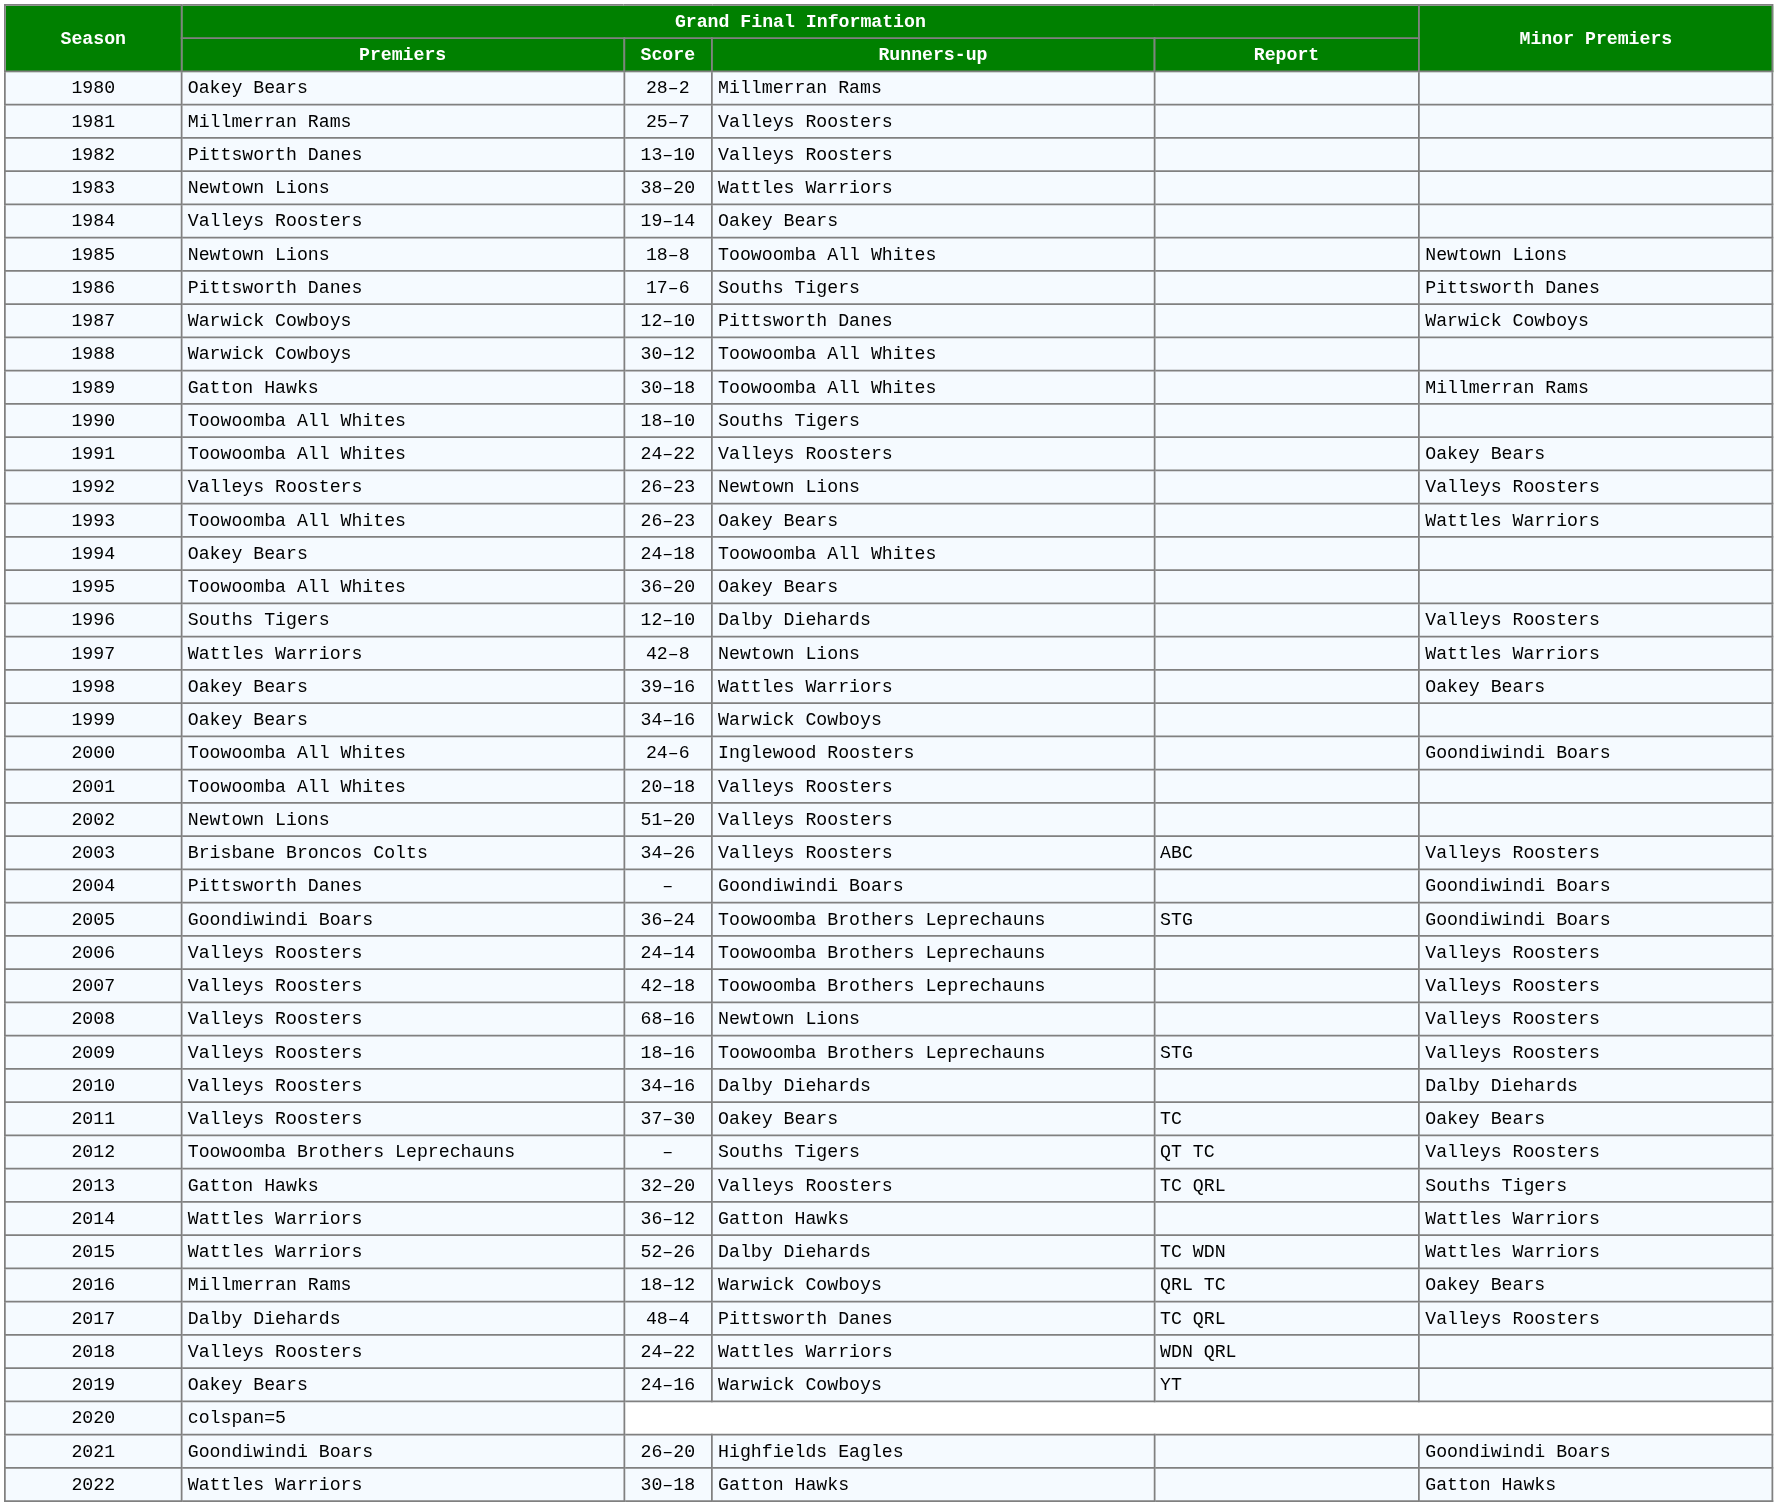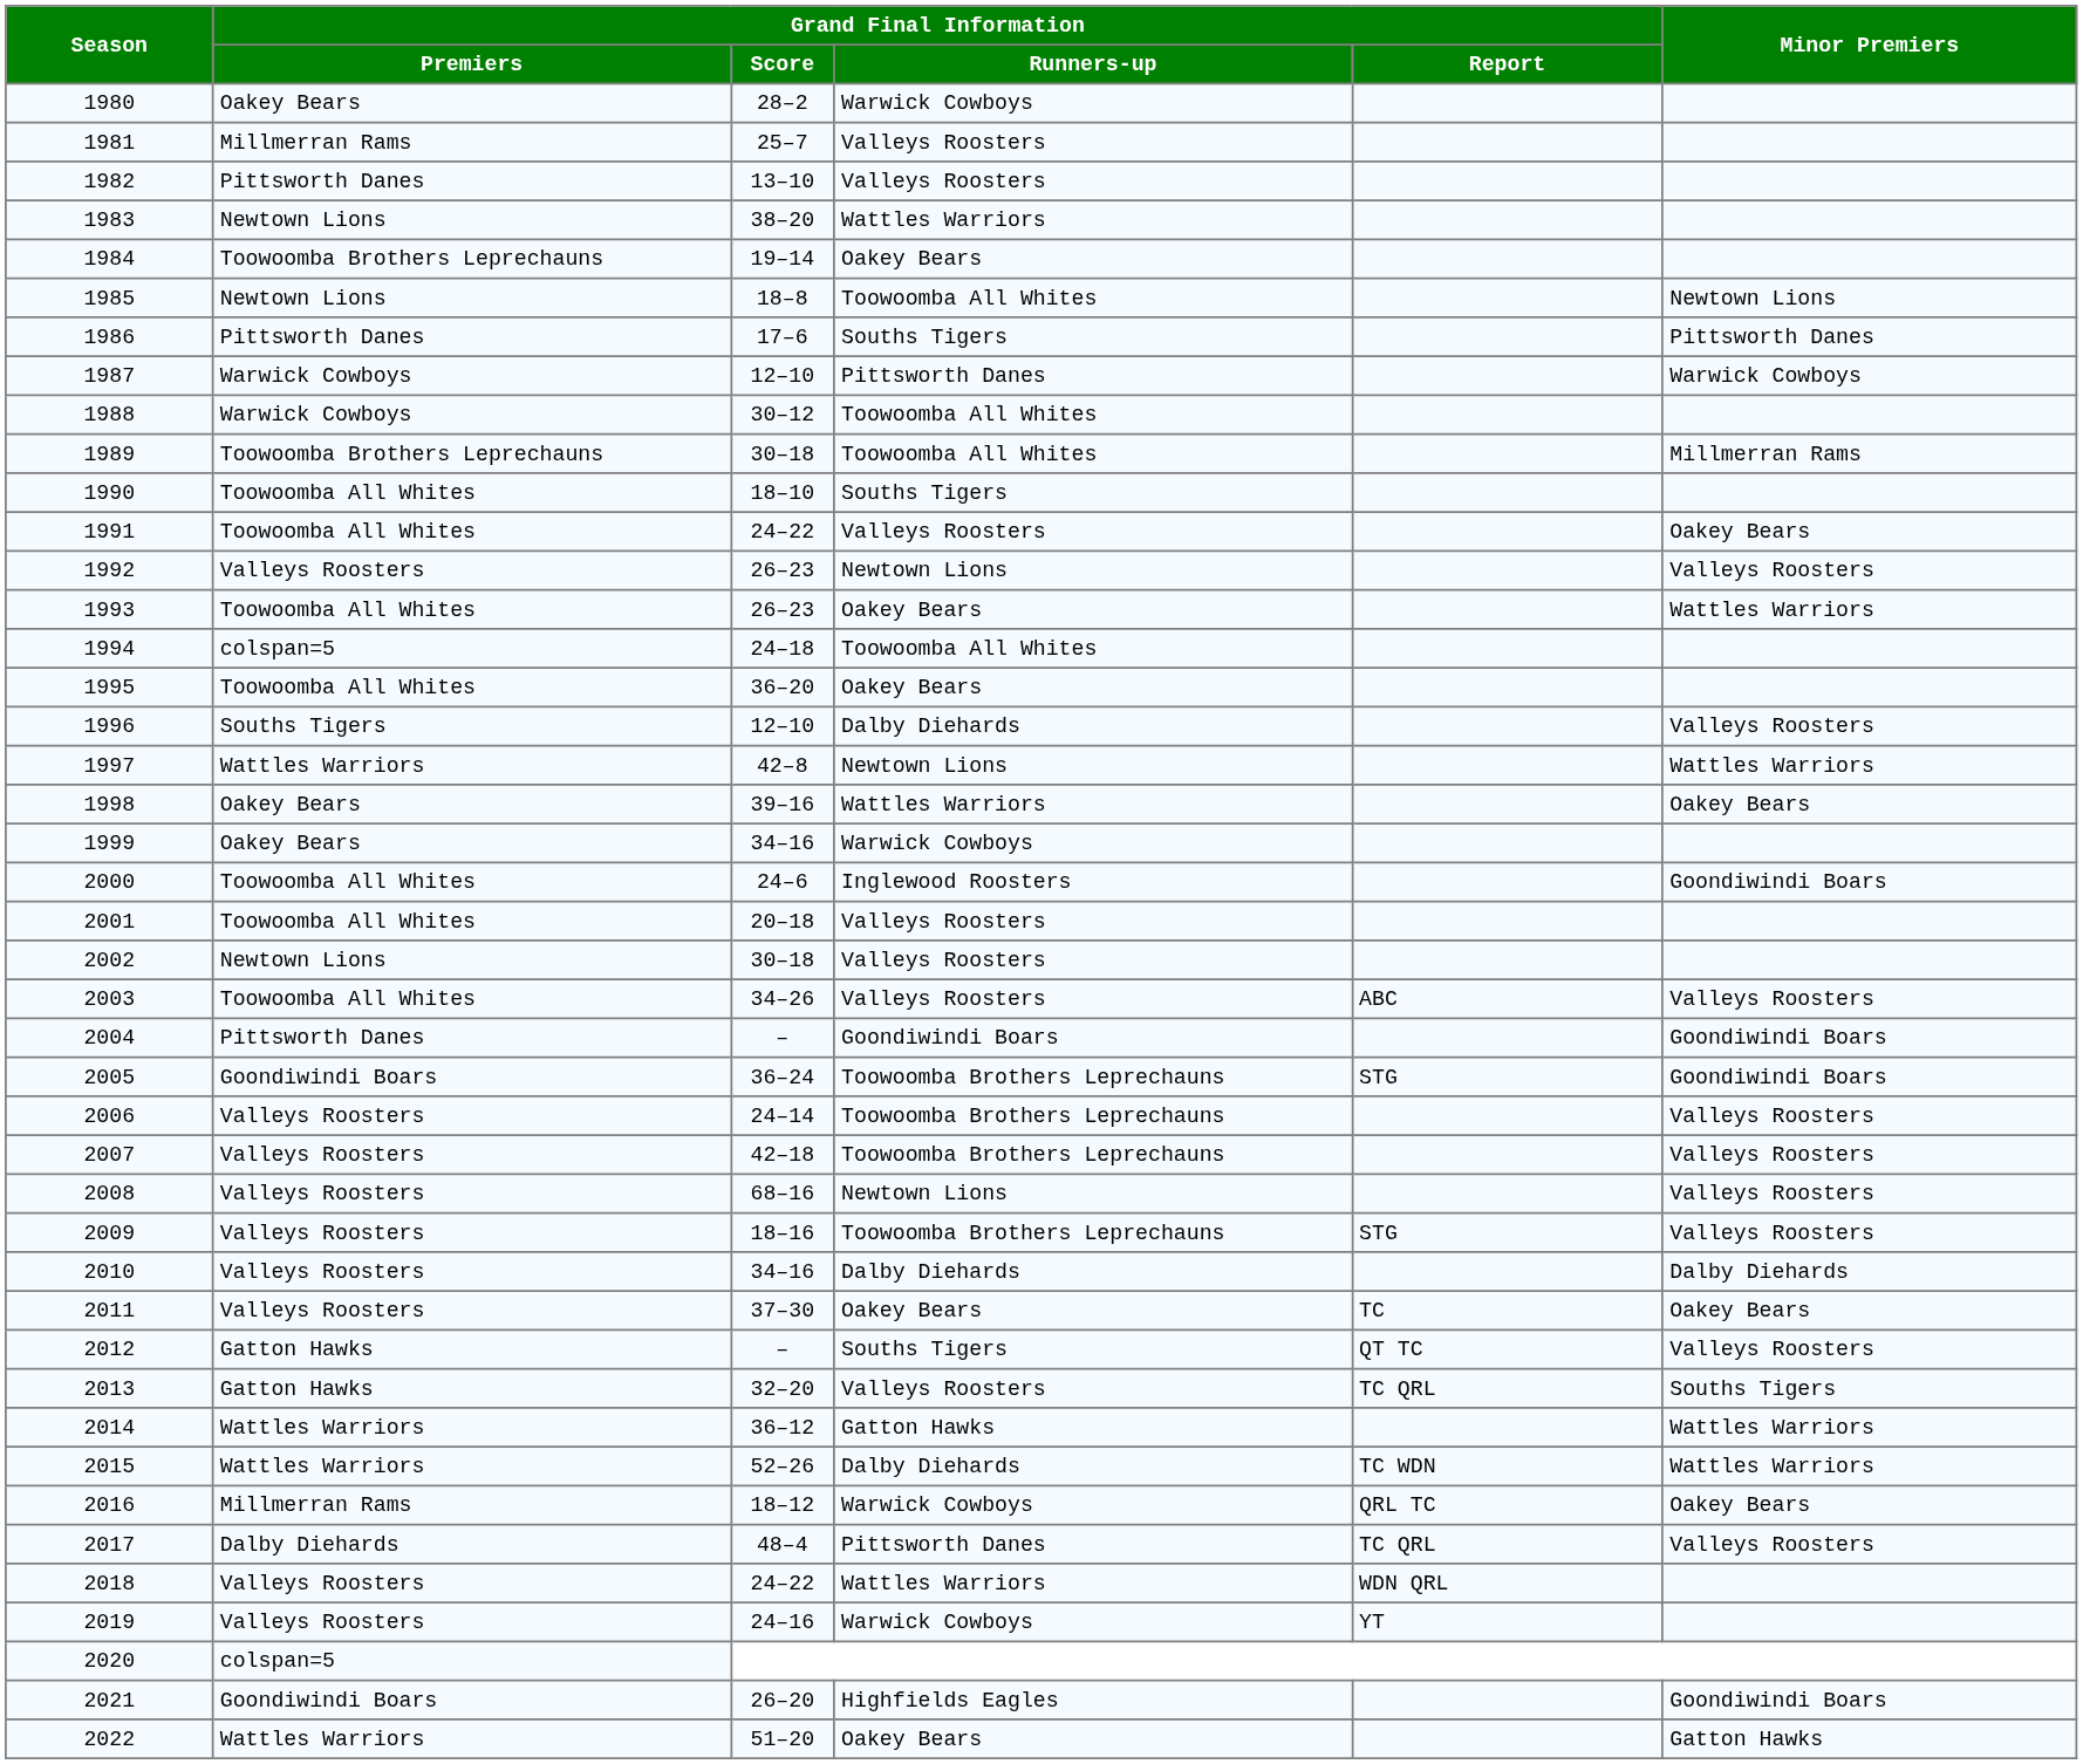1980 | column 4: Millmerran Rams -> Warwick Cowboys
1984 | column 2: Valleys Roosters -> Toowoomba Brothers Leprechauns
1989 | column 2: Gatton Hawks -> Toowoomba Brothers Leprechauns
1994 | column 2: Oakey Bears -> colspan=5
2002 | column 3: 51–20 -> 30–18
2003 | column 2: Brisbane Broncos Colts -> Toowoomba All Whites
2012 | column 2: Toowoomba Brothers Leprechauns -> Gatton Hawks
2019 | column 2: Oakey Bears -> Valleys Roosters
2022 | column 3: 30–18 -> 51–20
2022 | column 4: Gatton Hawks -> Oakey Bears
